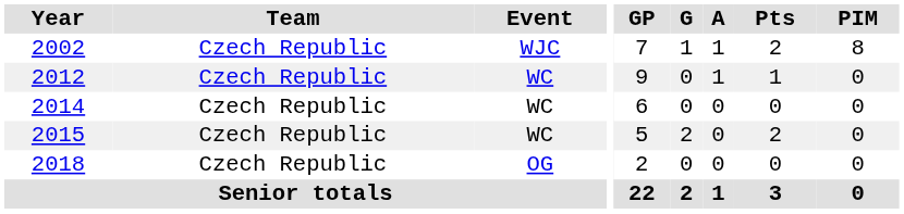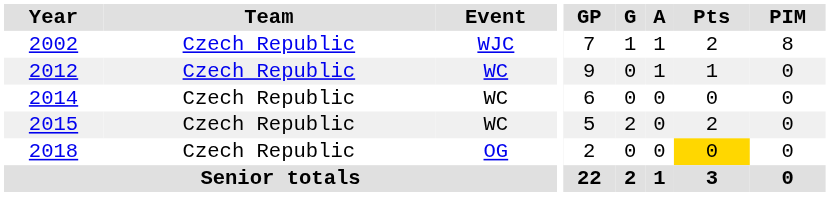2018 | Pts: no background -> gold background
